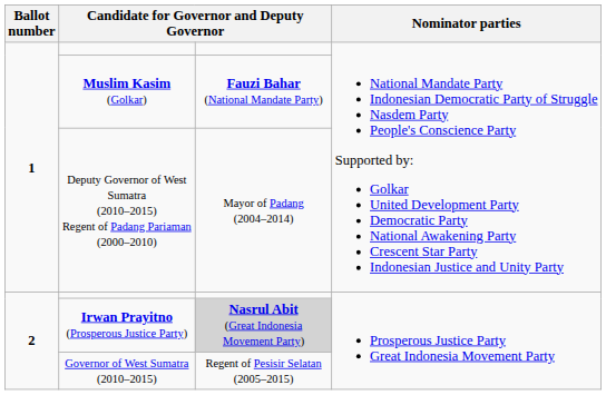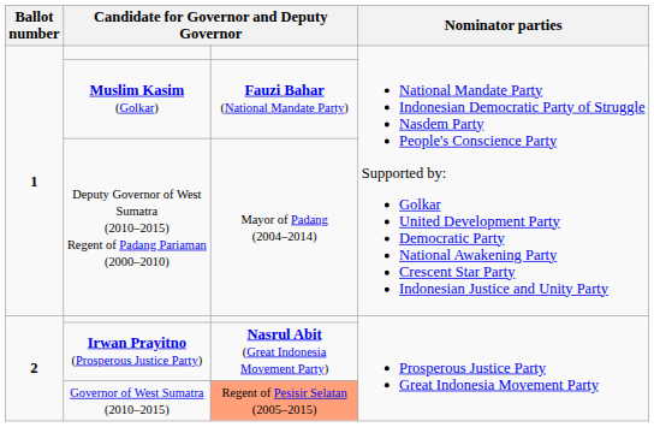Irwan Prayitno (Prosperous Justice Party) | column 3: lightgrey background -> no background
Governor of West Sumatra (2010–2015) | column 3: no background -> lightsalmon background
